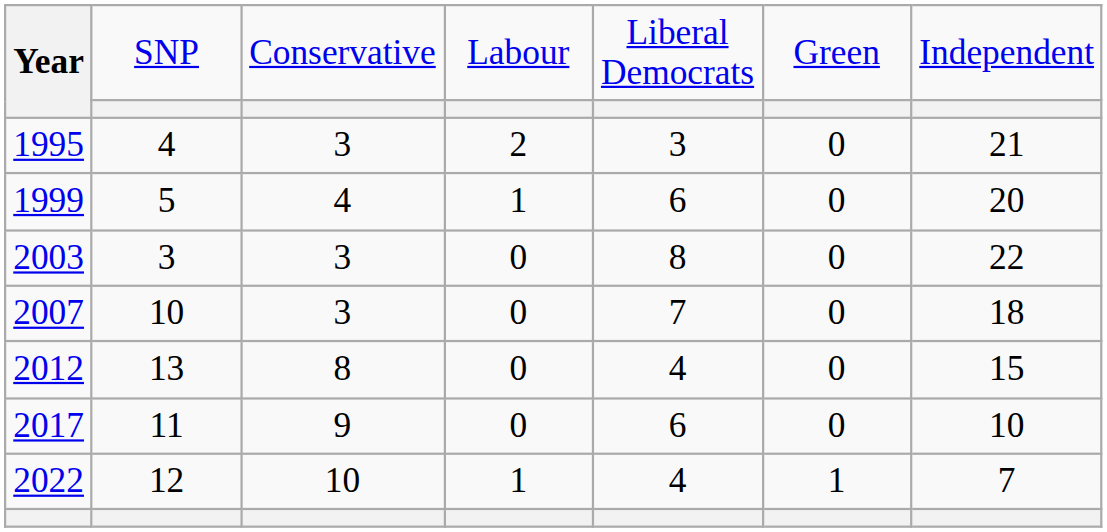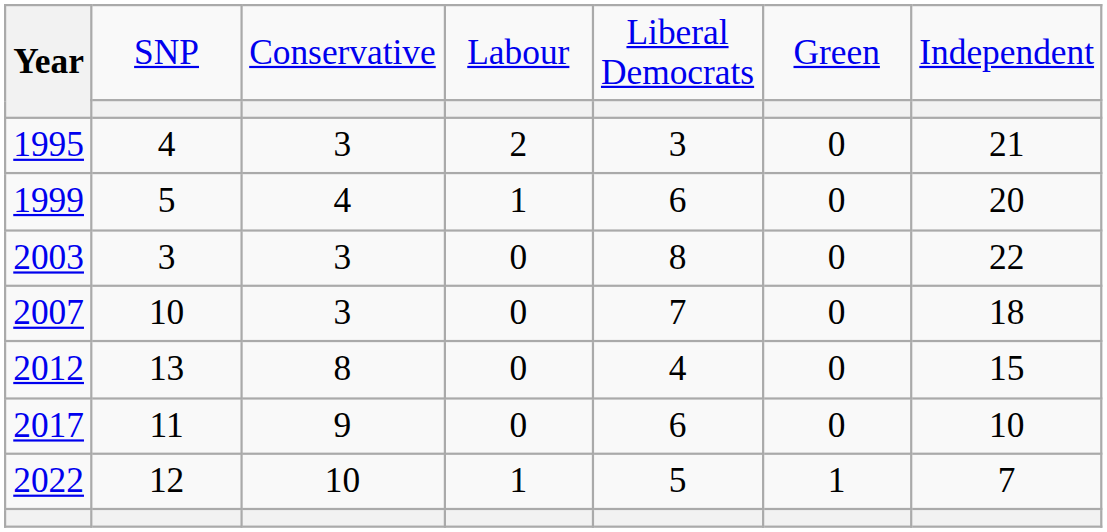2022 | column 5: 4 -> 5
